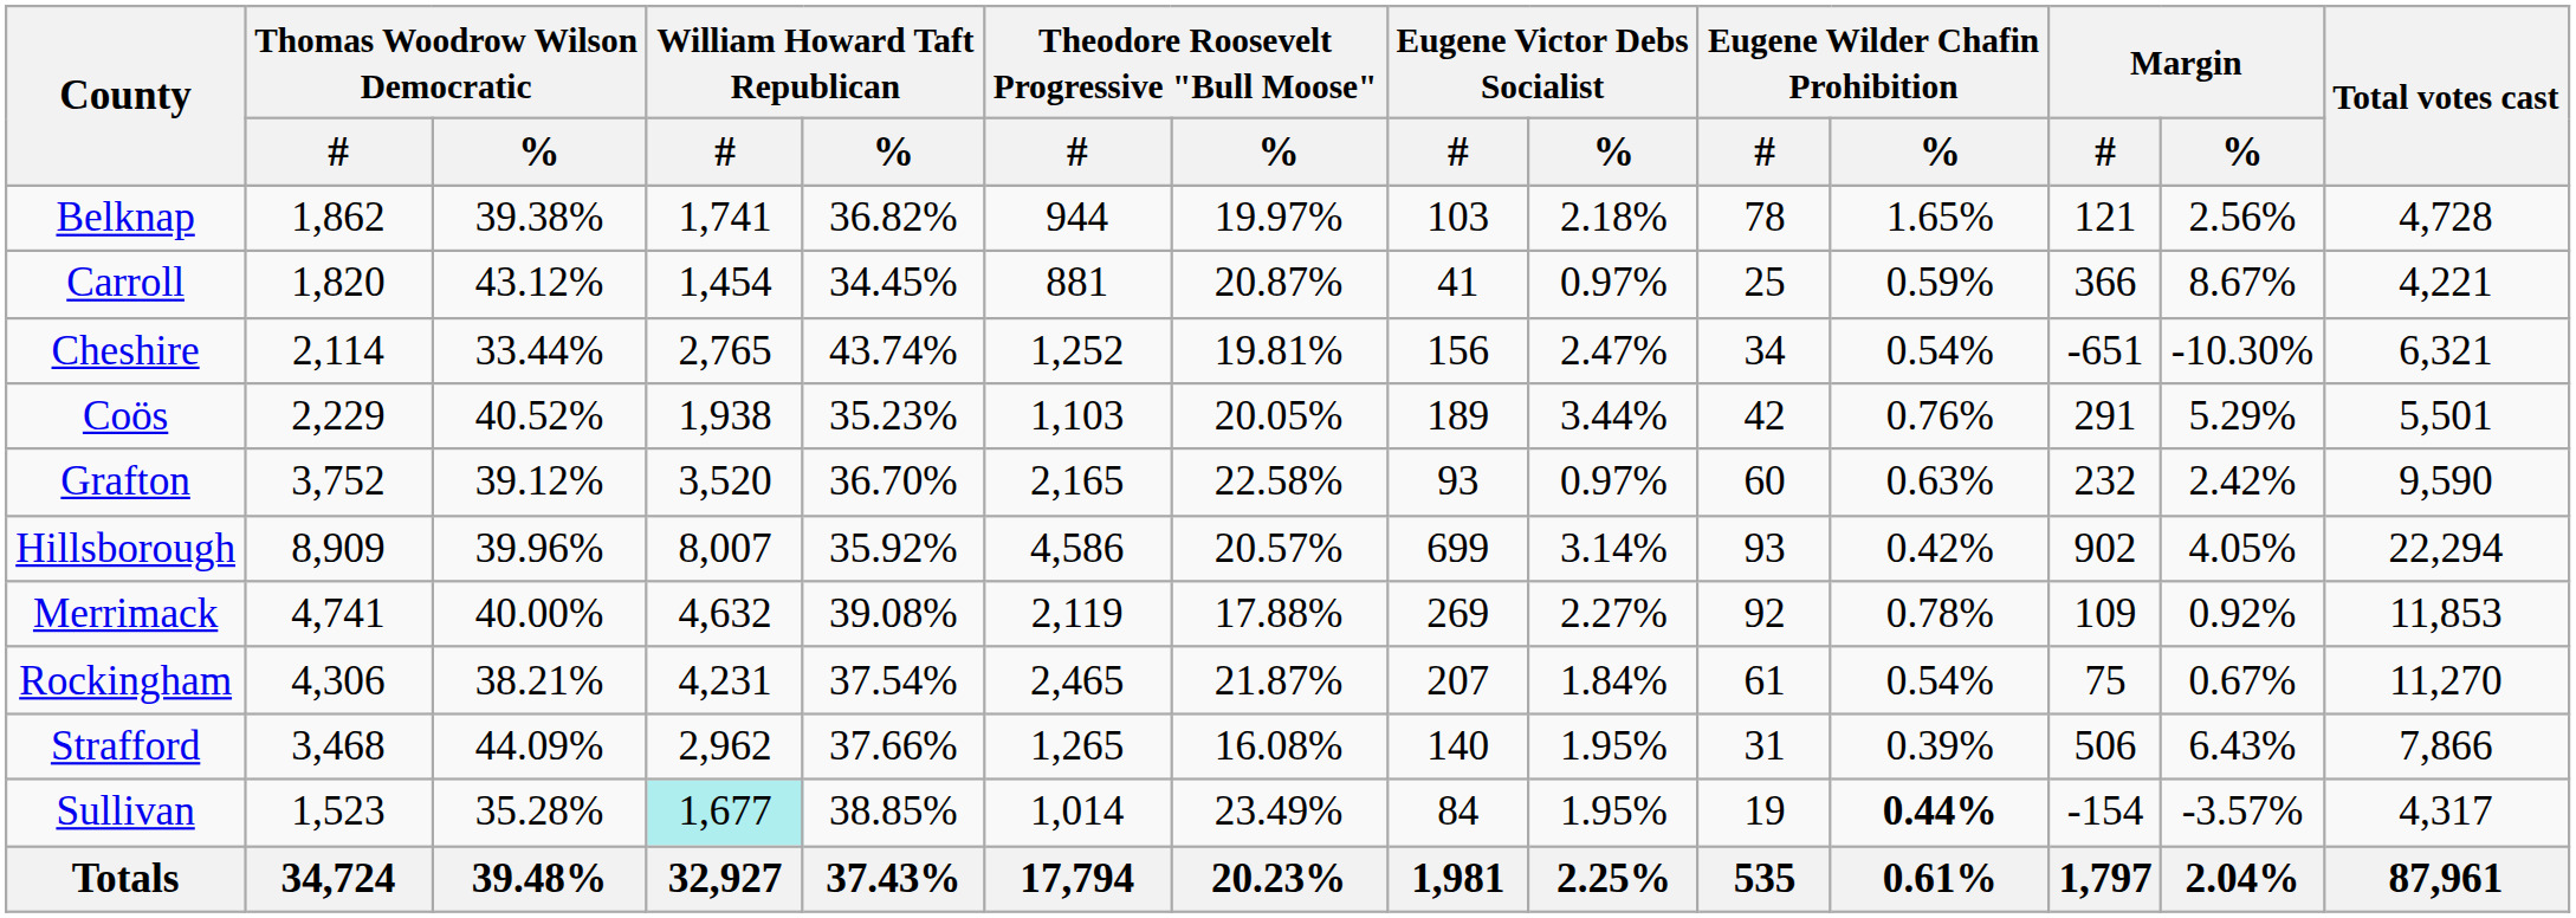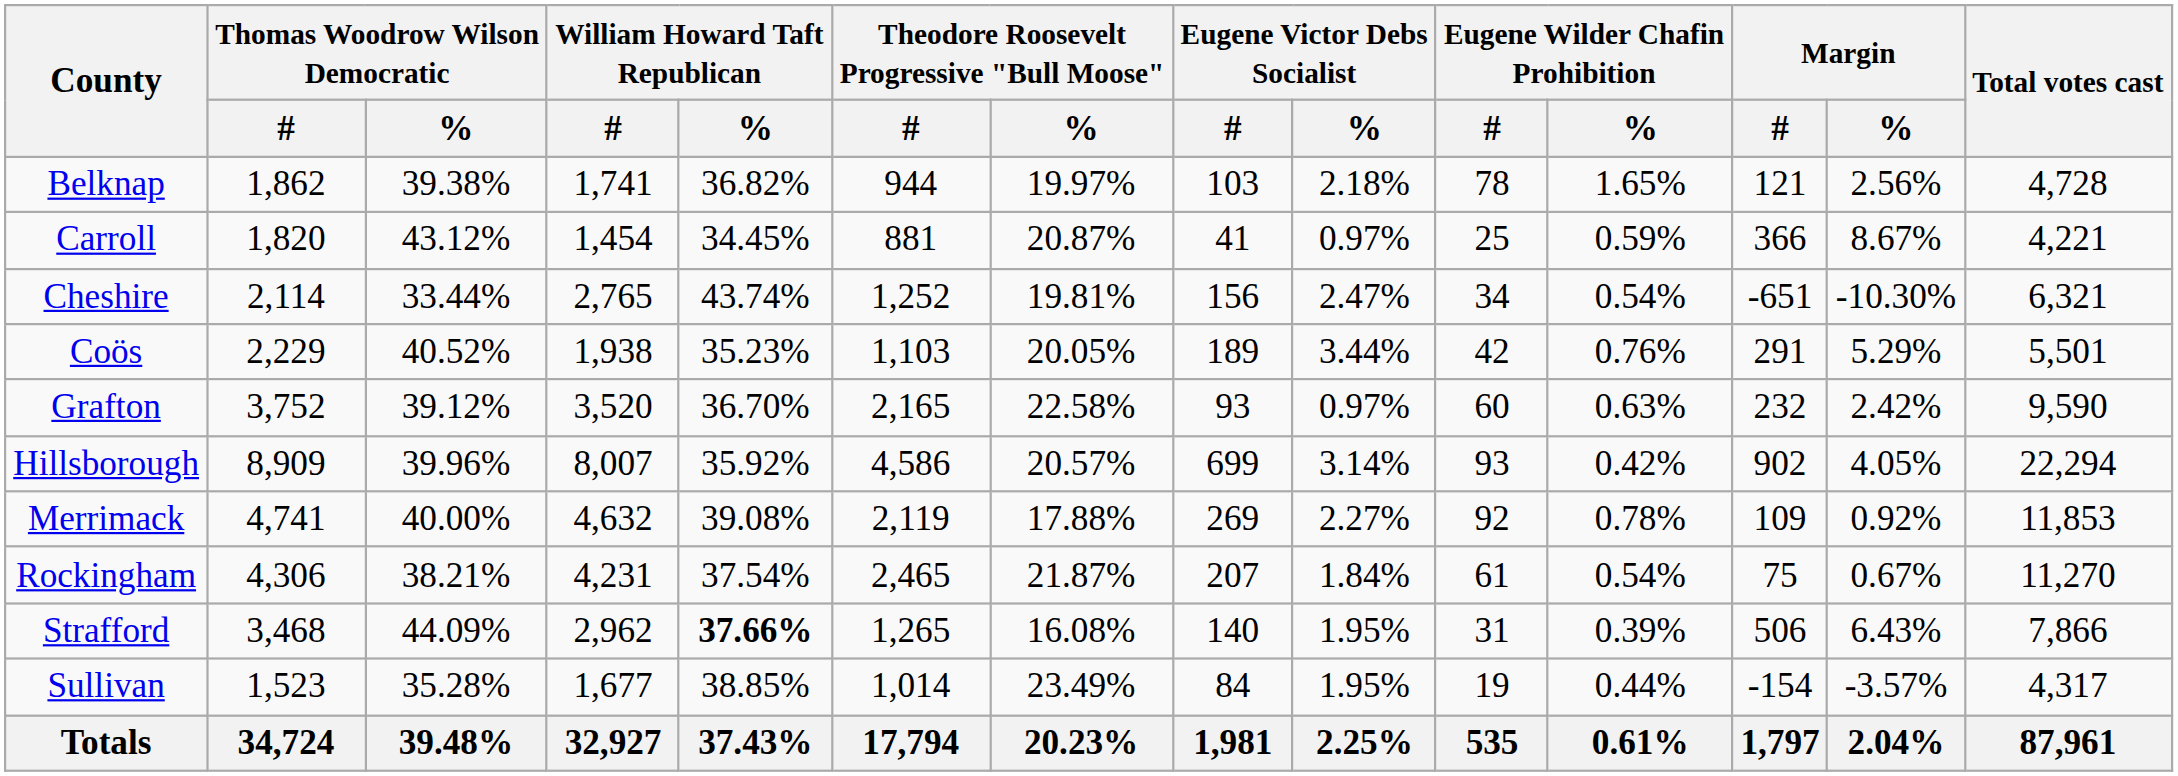Strafford | William Howard Taft Republican / %: normal -> bold
Sullivan | William Howard Taft Republican / #: paleturquoise background -> no background
Sullivan | Eugene Wilder Chafin Prohibition / %: bold -> normal
